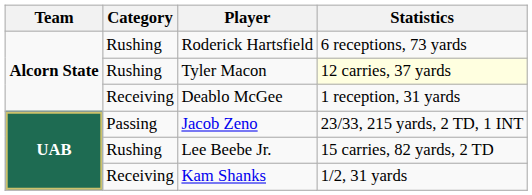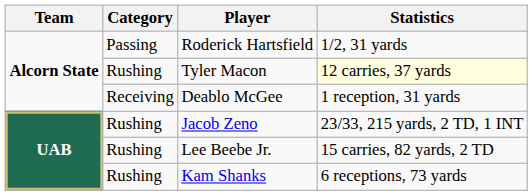Roderick Hartsfield | Category: Rushing -> Passing
Roderick Hartsfield | Statistics: 6 receptions, 73 yards -> 1/2, 31 yards
Jacob Zeno | Category: Passing -> Rushing
Kam Shanks | Category: Receiving -> Rushing
Kam Shanks | Statistics: 1/2, 31 yards -> 6 receptions, 73 yards
